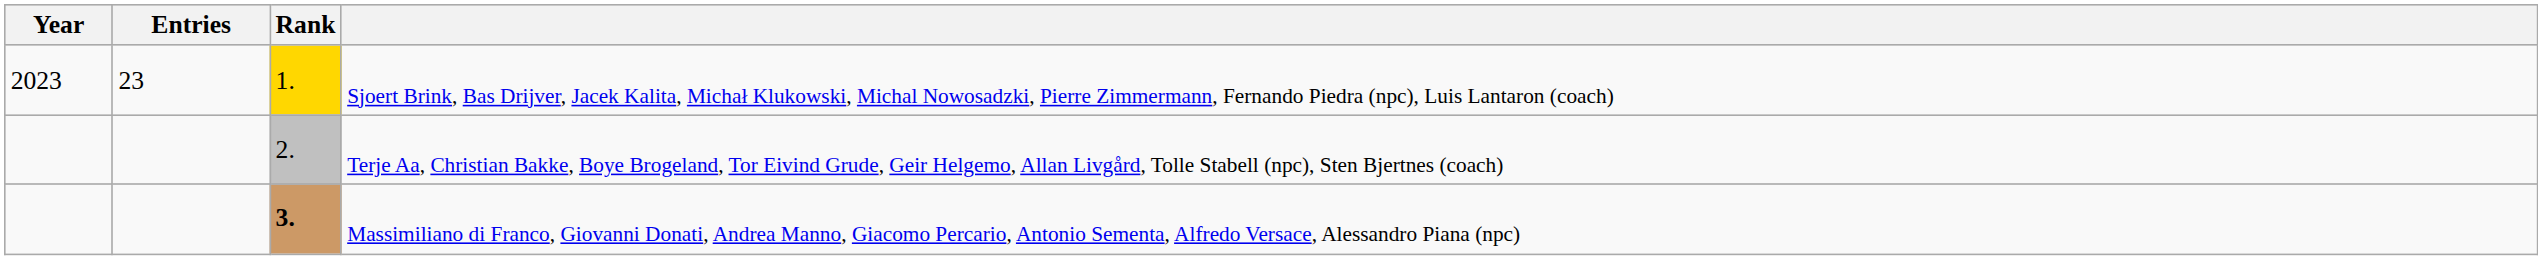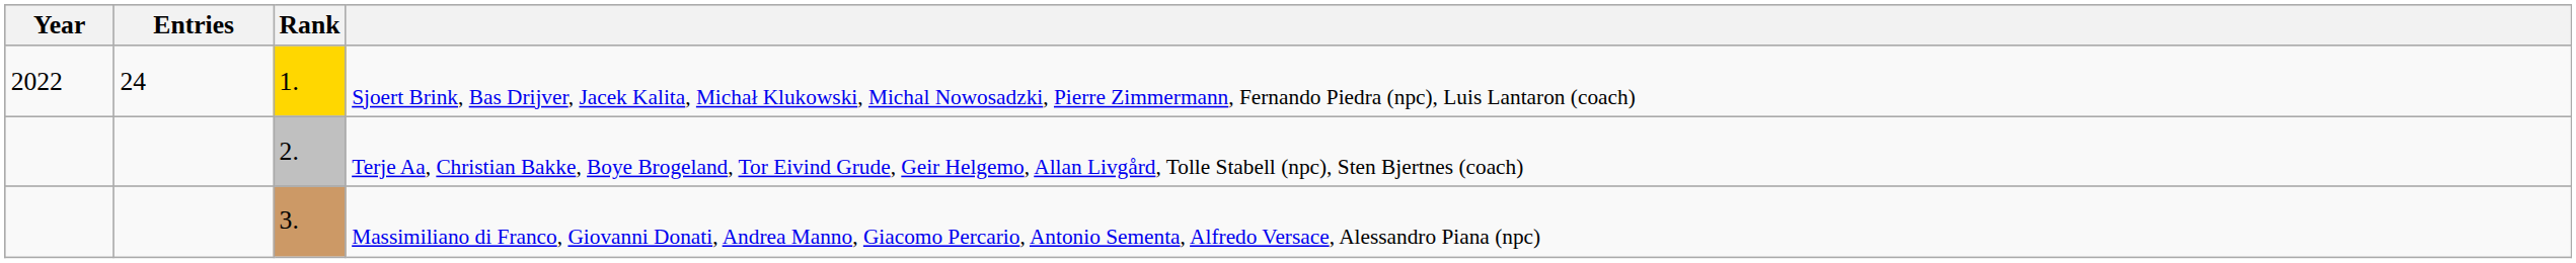row 2 | Year: 2023 -> 2022
row 2 | Entries: 23 -> 24
row 4 | Rank: bold -> normal
